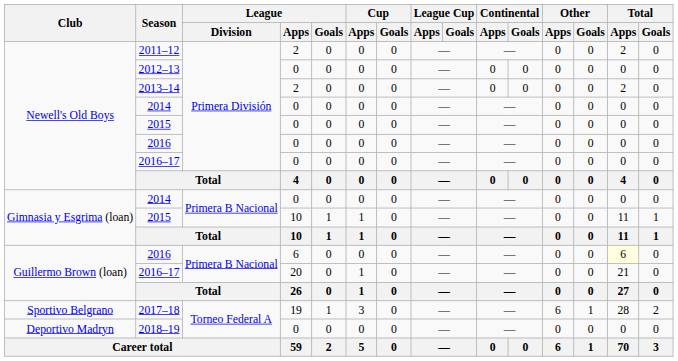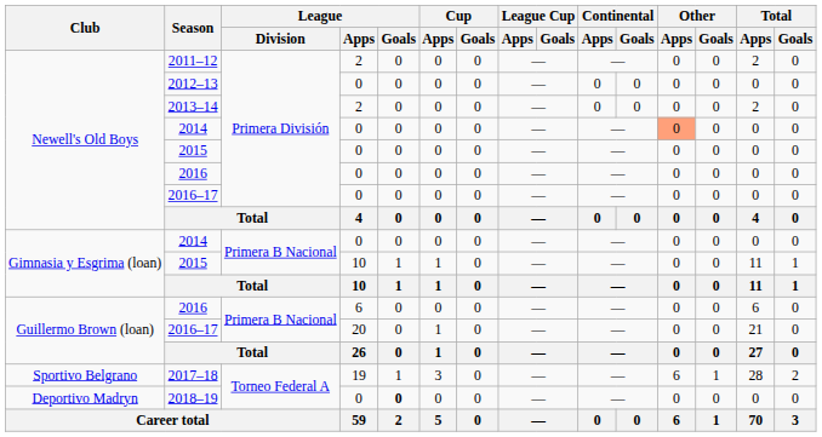Newell's Old Boys / 2014 | Other / Apps: no background -> lightsalmon background
Guillermo Brown (loan) / 2016 | Total / Apps: lightyellow background -> no background
2018–19 | League / Goals: normal -> bold
